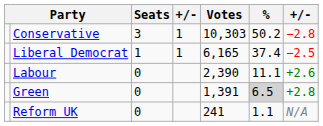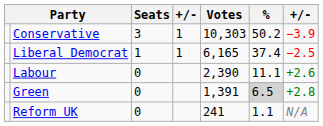Conservative | column 7: −2.8 -> −3.9
